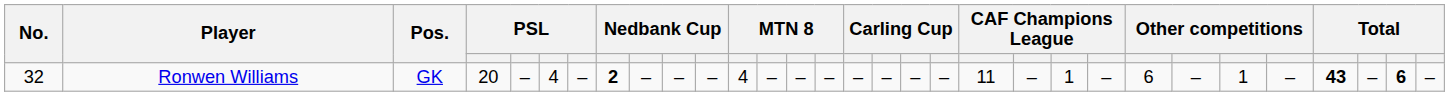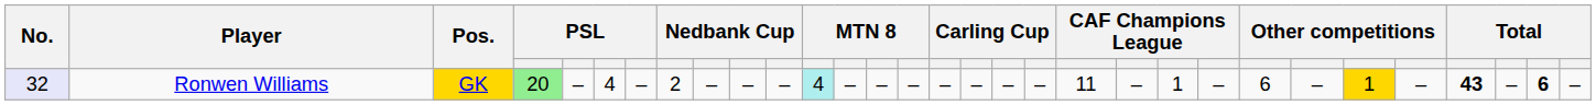Ronwen Williams | No.: no background -> lavender background
Ronwen Williams | Pos.: no background -> gold background
Ronwen Williams | column 4: no background -> lightgreen background
Ronwen Williams | column 8: bold -> normal
Ronwen Williams | column 12: no background -> paleturquoise background
Ronwen Williams | column 26: no background -> gold background
